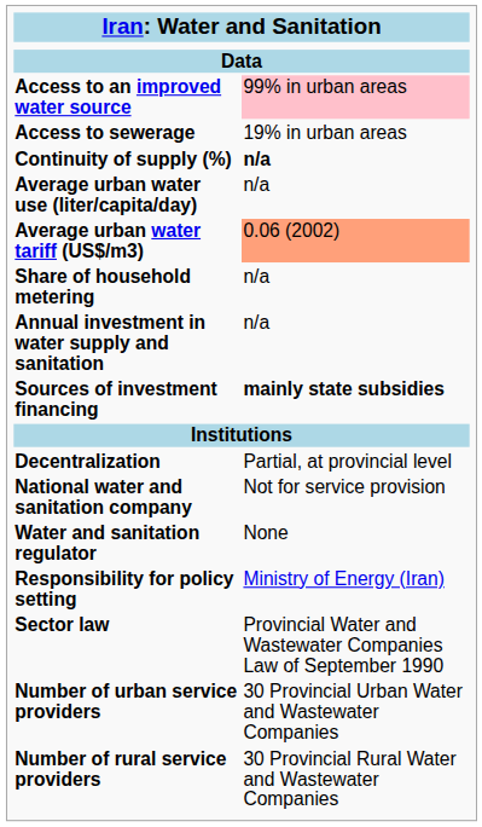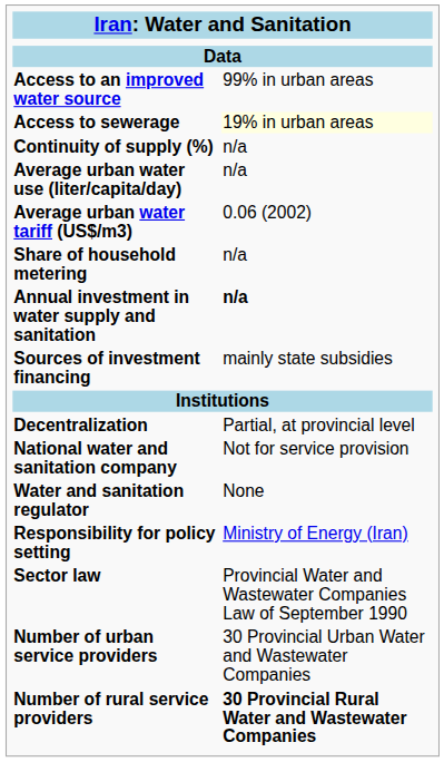Access to an improved water source | column 2: pink background -> no background
Access to sewerage | column 2: no background -> lightyellow background
Continuity of supply (%) | column 2: bold -> normal
Average urban water tariff (US$/m3) | column 2: lightsalmon background -> no background
Annual investment in water supply and sanitation | column 2: normal -> bold
Sources of investment financing | column 2: bold -> normal
Number of rural service providers | column 2: normal -> bold
